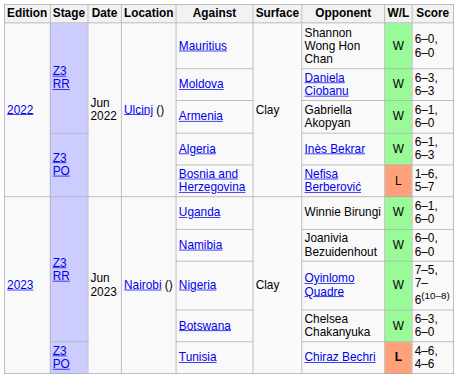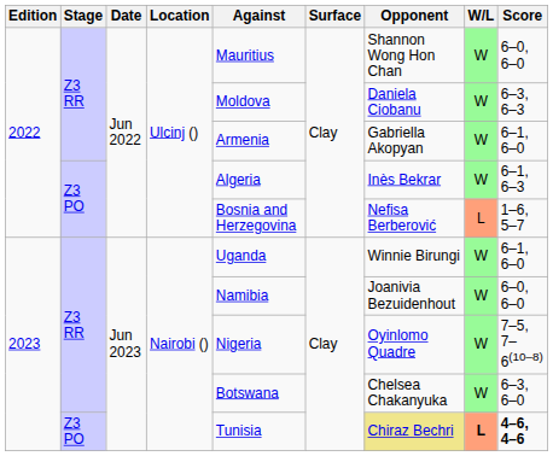2023 / Z3 PO | Opponent: no background -> khaki background
2023 / Z3 PO | Score: normal -> bold
